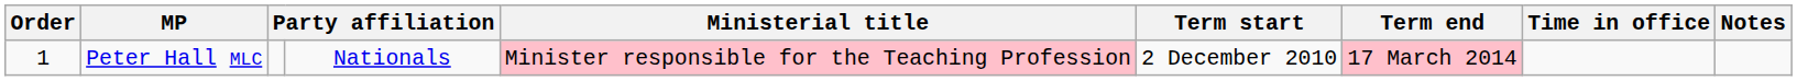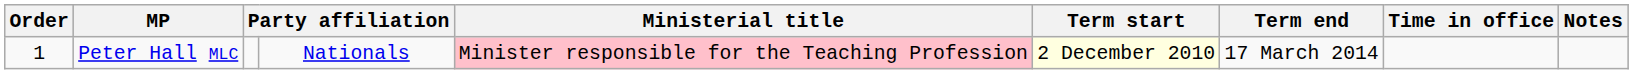Peter Hall MLC | Term start: no background -> lightyellow background
Peter Hall MLC | Term end: pink background -> no background
